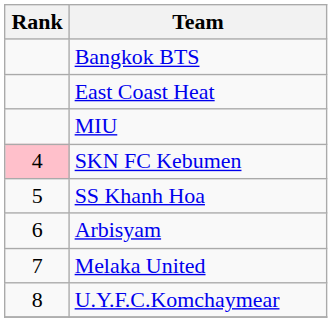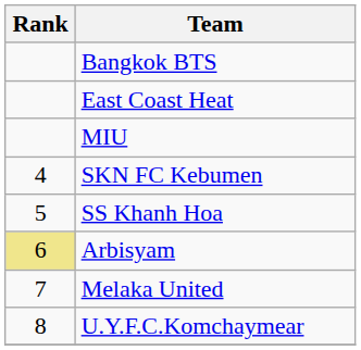SKN FC Kebumen | Rank: pink background -> no background
Arbisyam | Rank: no background -> khaki background
